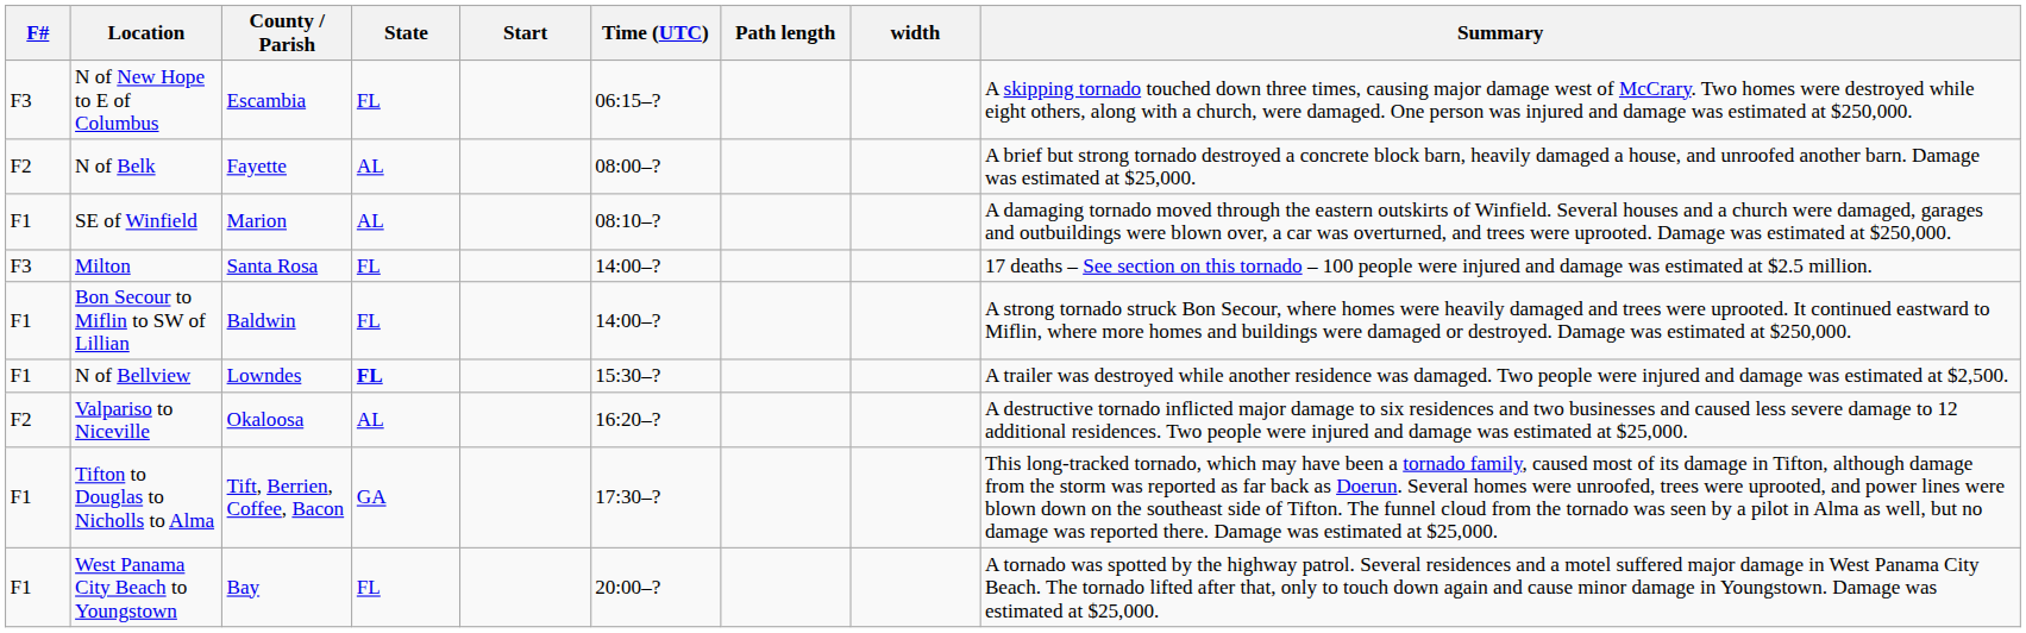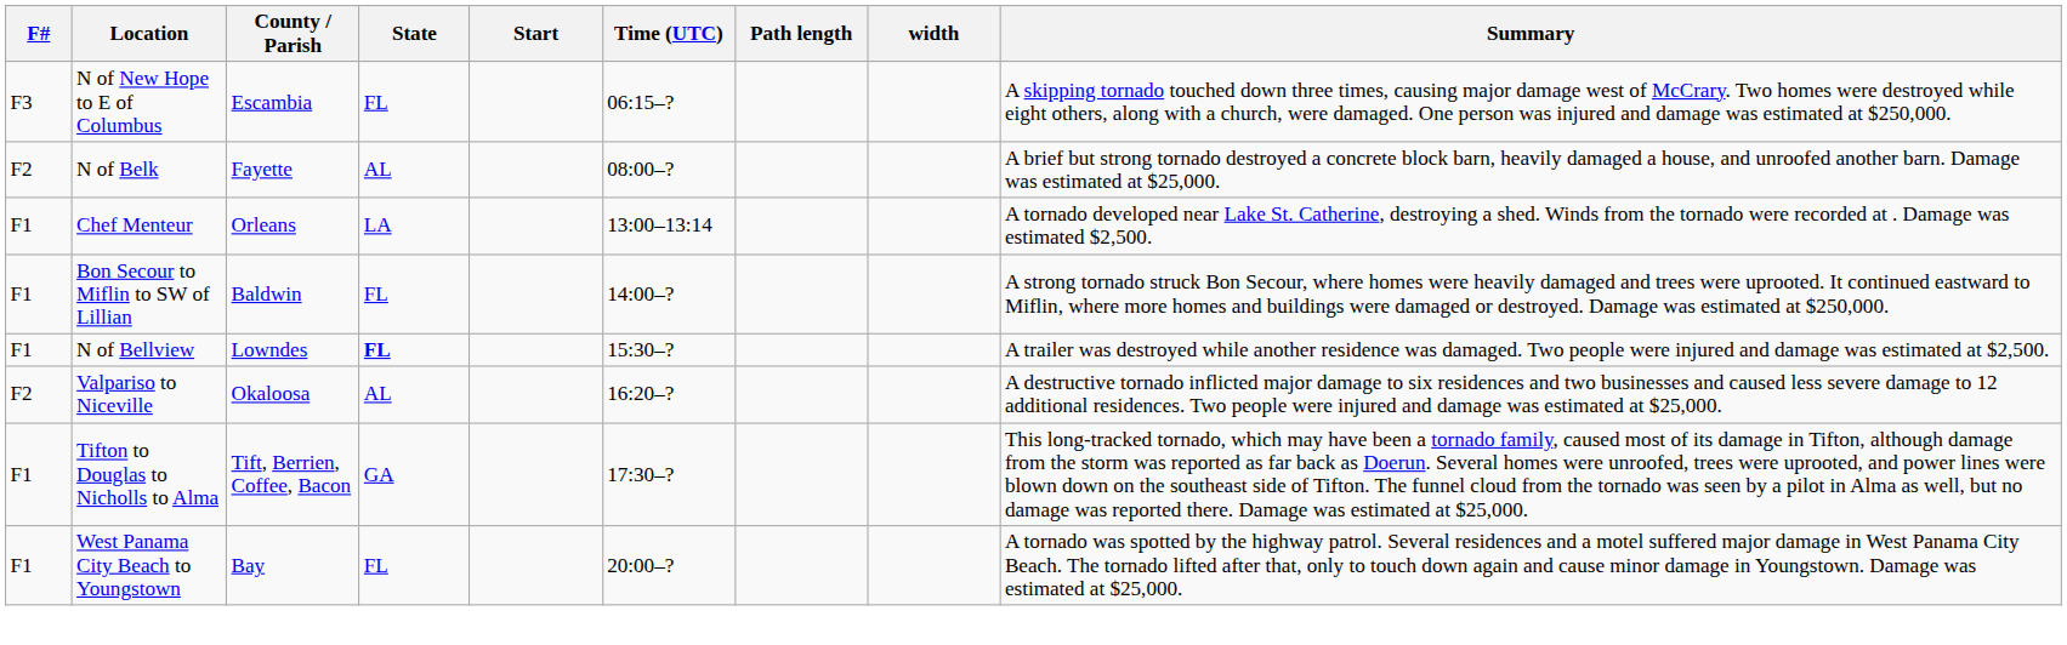- row: F1 | SE of Winfield | Marion | AL | 08:10–? | A damaging tornado moved through the eastern outskirts of Winfield. Several houses and a church were damaged, garages and outbuildings were blown over, a car was overturned, and trees were uprooted. Damage was estimated at $250,000.
+ row: F1 | Chef Menteur | Orleans | LA | 13:00–13:14 | A tornado developed near Lake St. Catherine, destroying a shed. Winds from the tornado were recorded at . Damage was estimated $2,500.
- row: F3 | Milton | Santa Rosa | FL | 14:00–? | 17 deaths – See section on this tornado – 100 people were injured and damage was estimated at $2.5 million.
